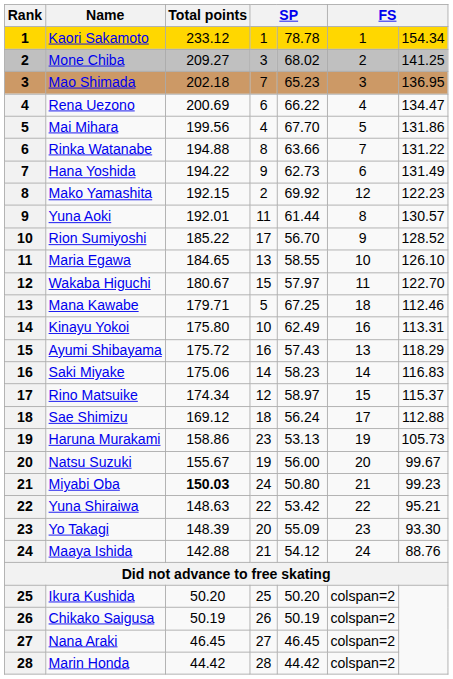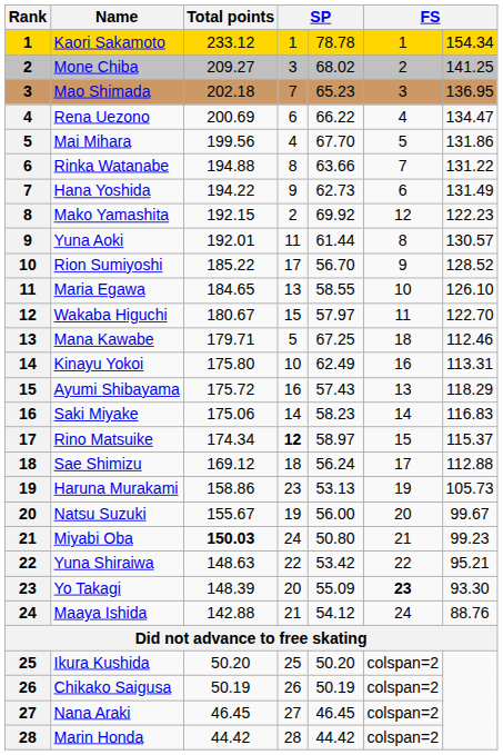Rino Matsuike | column 4: normal -> bold
Yo Takagi | column 6: normal -> bold
